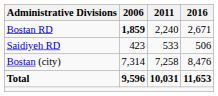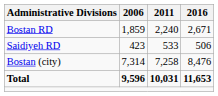Bostan RD | 2006: bold -> normal
